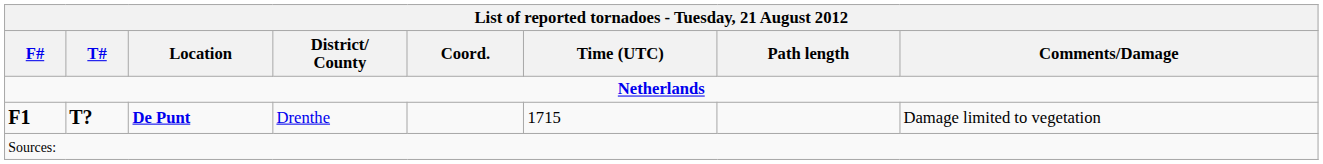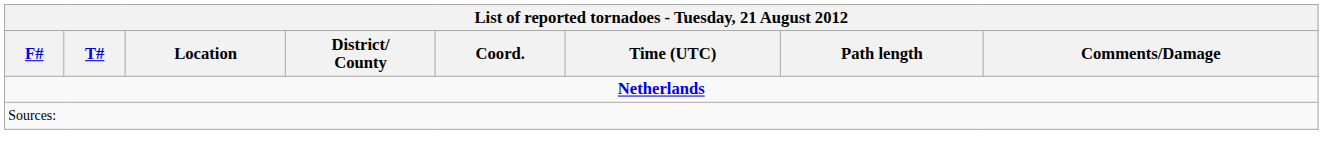- row: F1 | T? | De Punt | Drenthe | 1715 | Damage limited to vegetation
